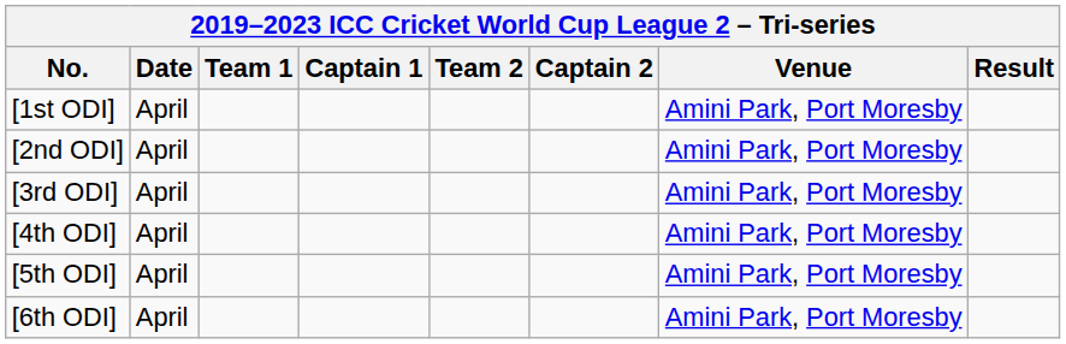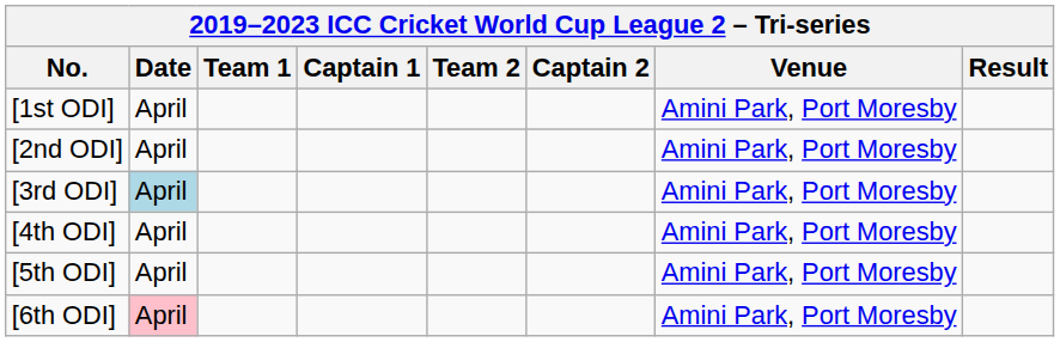[3rd ODI] | Date: no background -> lightblue background
[6th ODI] | Date: no background -> pink background
